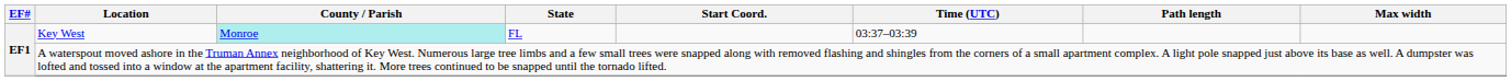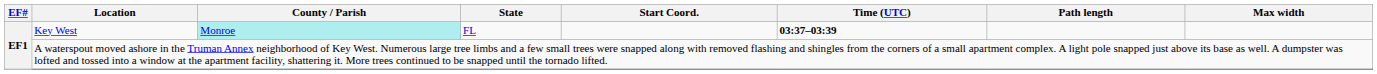Key West | Time (UTC): normal -> bold
